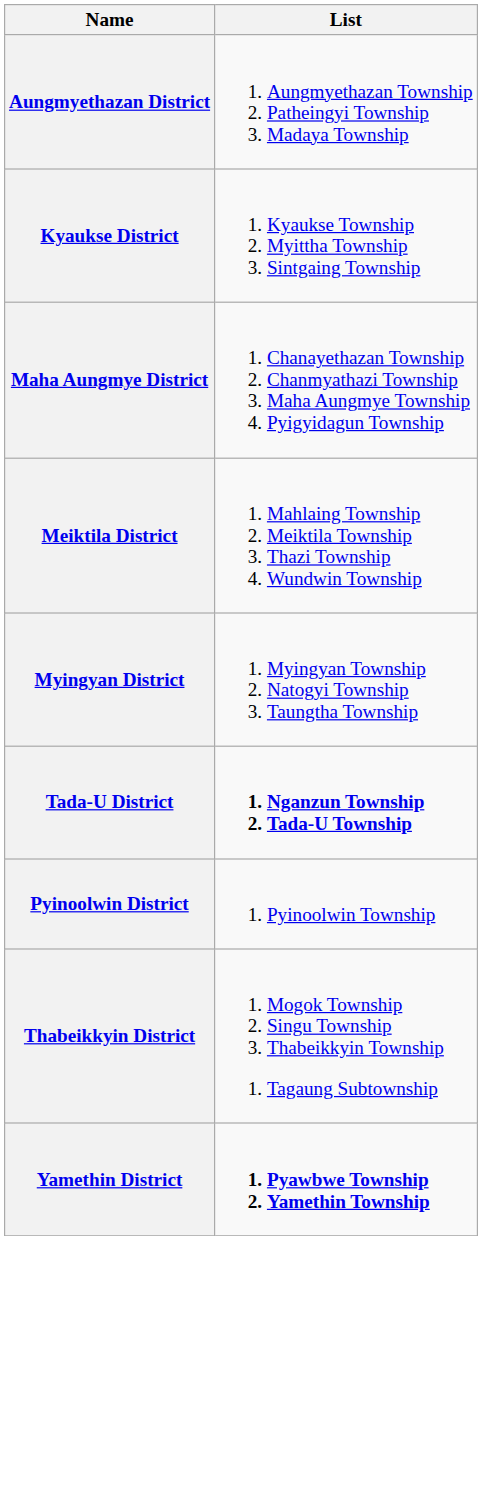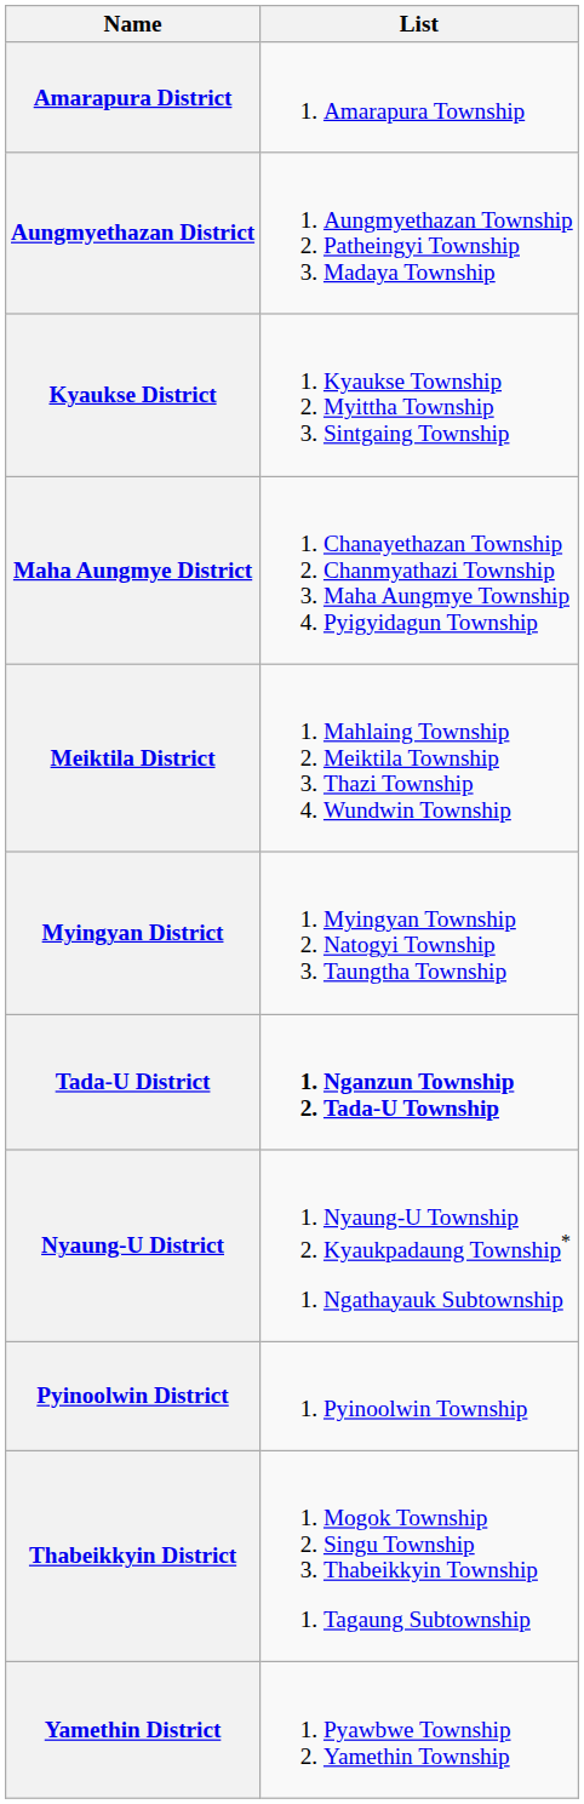+ row: Amarapura District | Amarapura Township
+ row: Nyaung-U District | Nyaung-U Township Kyaukpadaung Township* Ngathayauk Subtownship
Yamethin District | List: bold -> normal
